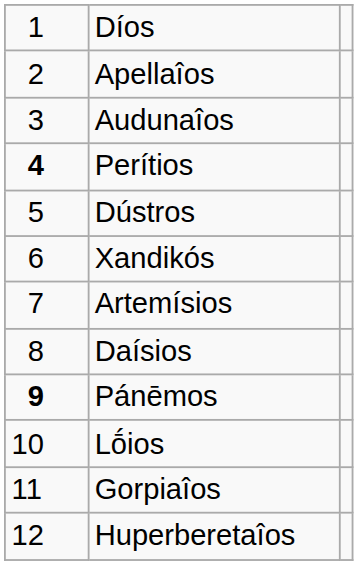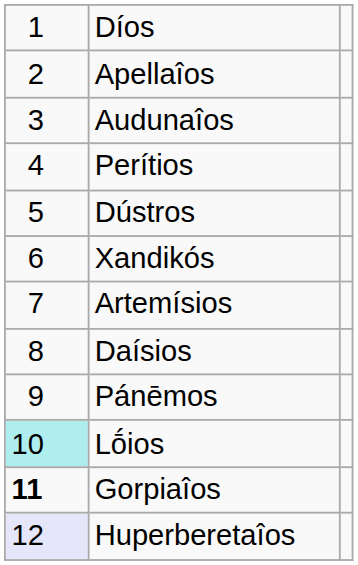Perítios | column 1: bold -> normal
Pánēmos | column 1: bold -> normal
Lṓios | column 1: no background -> paleturquoise background
Gorpiaîos | column 1: normal -> bold
Huperberetaîos | column 1: no background -> lavender background
